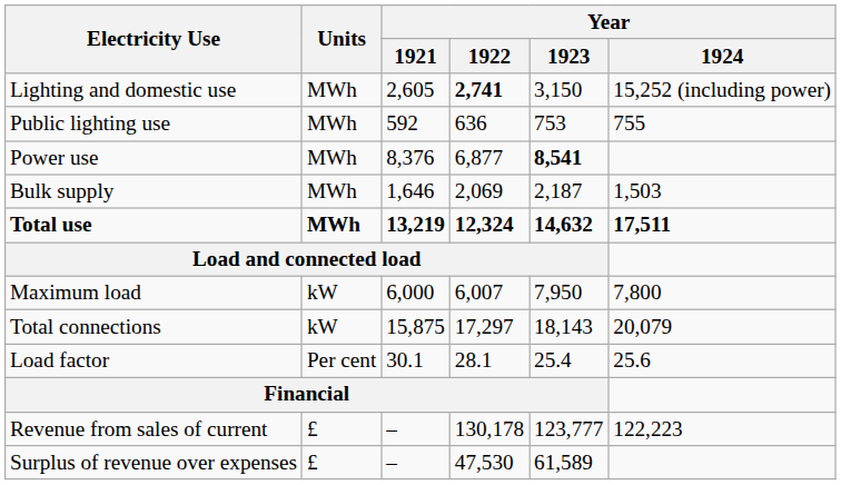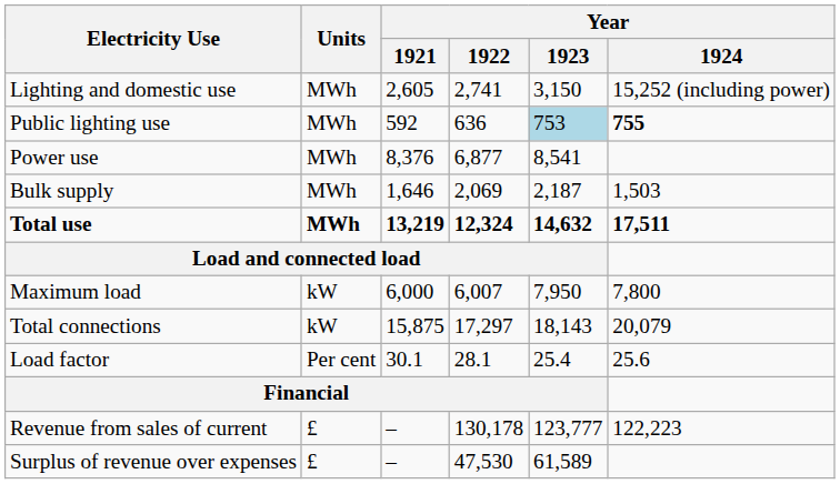Lighting and domestic use | Year / 1922: bold -> normal
Public lighting use | Year / 1923: no background -> lightblue background
Public lighting use | Year / 1924: normal -> bold
Power use | Year / 1923: bold -> normal
